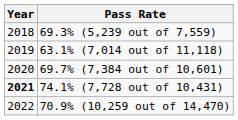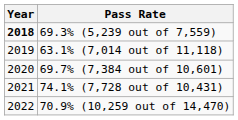69.3% (5,239 out of 7,559) | Year: normal -> bold
74.1% (7,728 out of 10,431) | Year: bold -> normal
